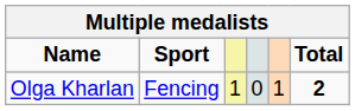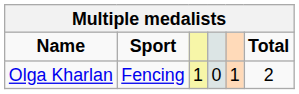Olga Kharlan | Total: bold -> normal
